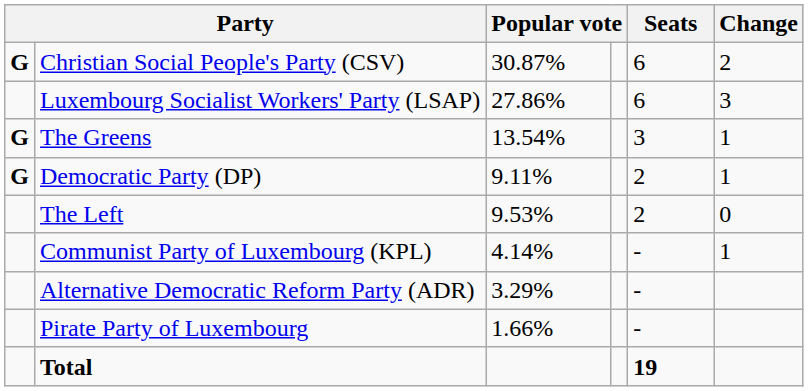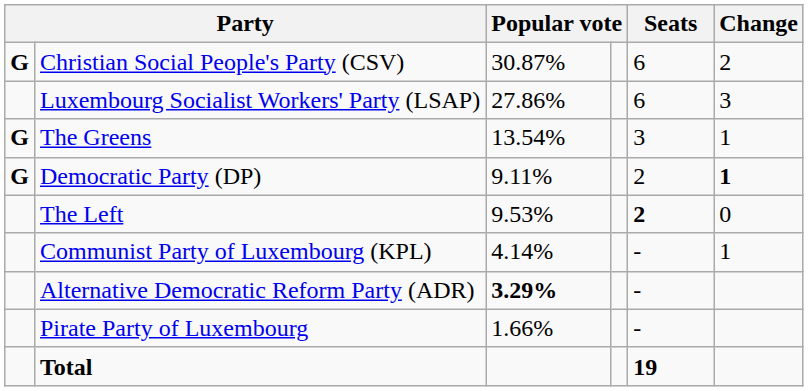Democratic Party (DP) | Change: normal -> bold
The Left | Seats: normal -> bold
Alternative Democratic Reform Party (ADR) | column 3: normal -> bold
